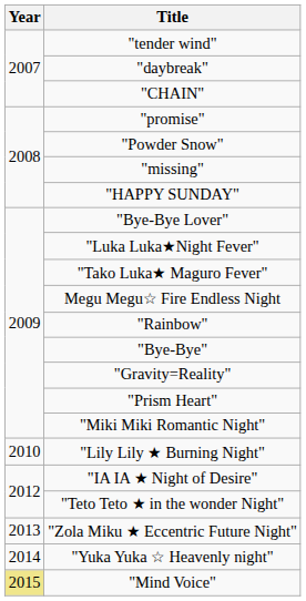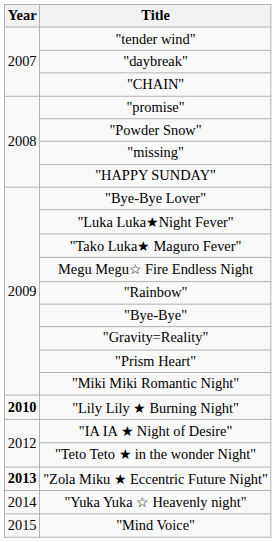"Lily Lily ★ Burning Night" | Year: normal -> bold
"Zola Miku ★ Eccentric Future Night" | Year: normal -> bold
"Mind Voice" | Year: khaki background -> no background
